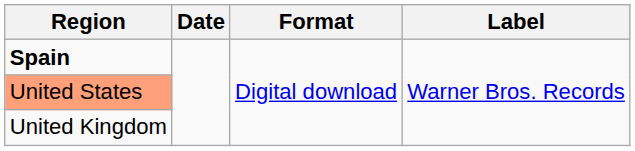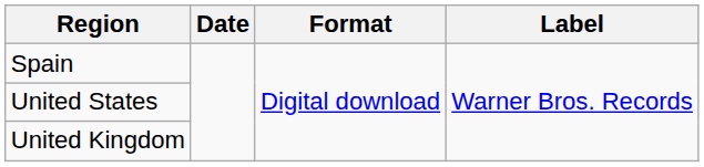Spain | Region: bold -> normal
United States | Region: lightsalmon background -> no background
